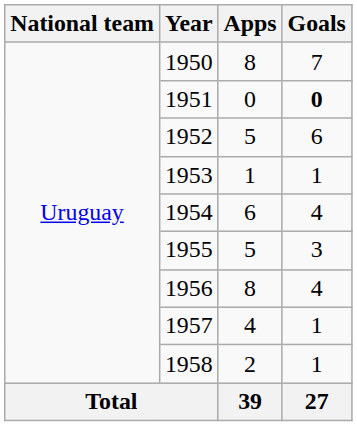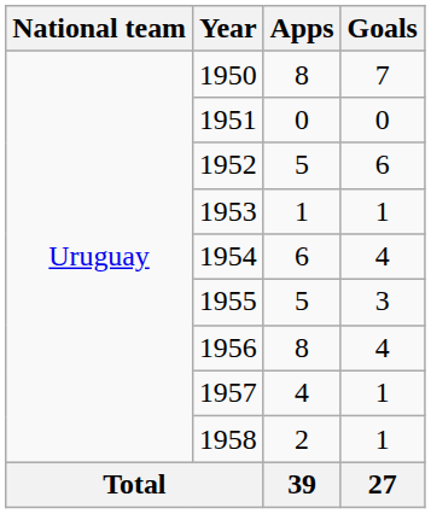1951 | Goals: bold -> normal
